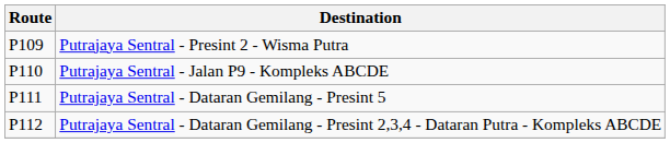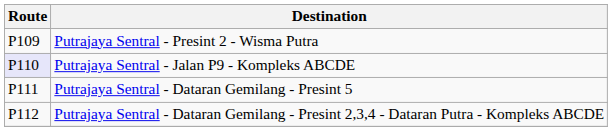Putrajaya Sentral - Jalan P9 - Kompleks ABCDE | Route: no background -> lavender background
